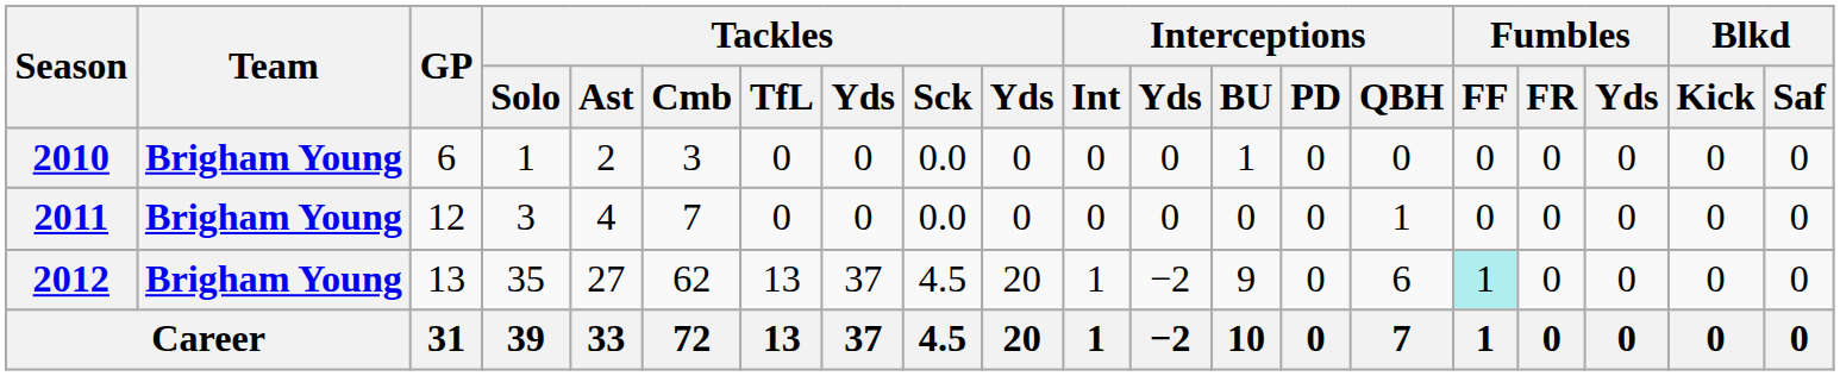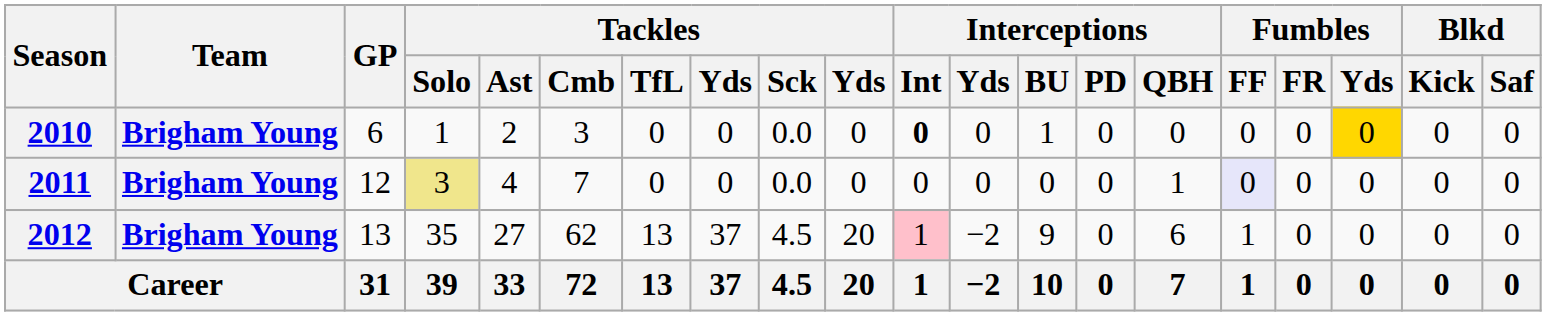2010 | Interceptions / Int: normal -> bold
2010 | Fumbles / Yds: no background -> gold background
2011 | Tackles / Solo: no background -> khaki background
2011 | Fumbles / FF: no background -> lavender background
2012 | Interceptions / Int: no background -> pink background
2012 | Fumbles / FF: paleturquoise background -> no background
